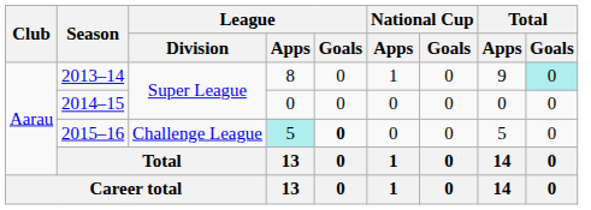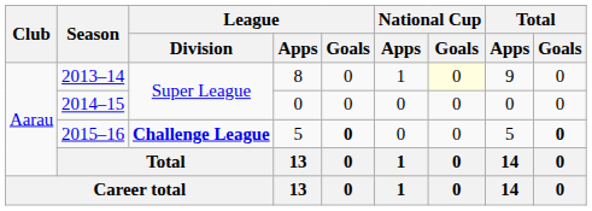2013–14 | National Cup / Goals: no background -> lightyellow background
2013–14 | Total / Goals: paleturquoise background -> no background
2015–16 | League / Division: normal -> bold
2015–16 | League / Apps: paleturquoise background -> no background
2015–16 | Total / Goals: normal -> bold
